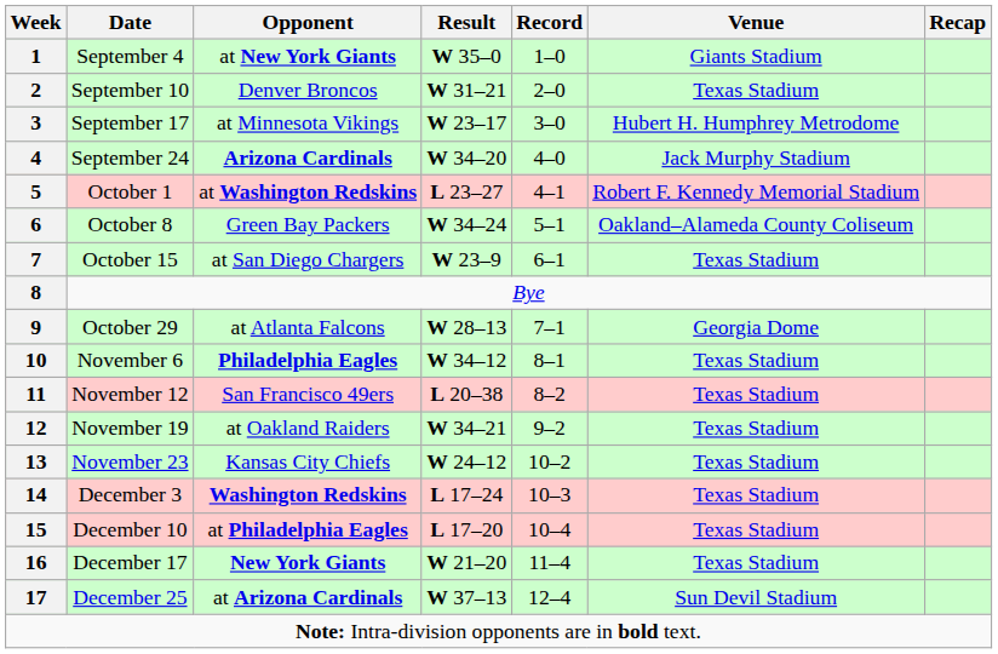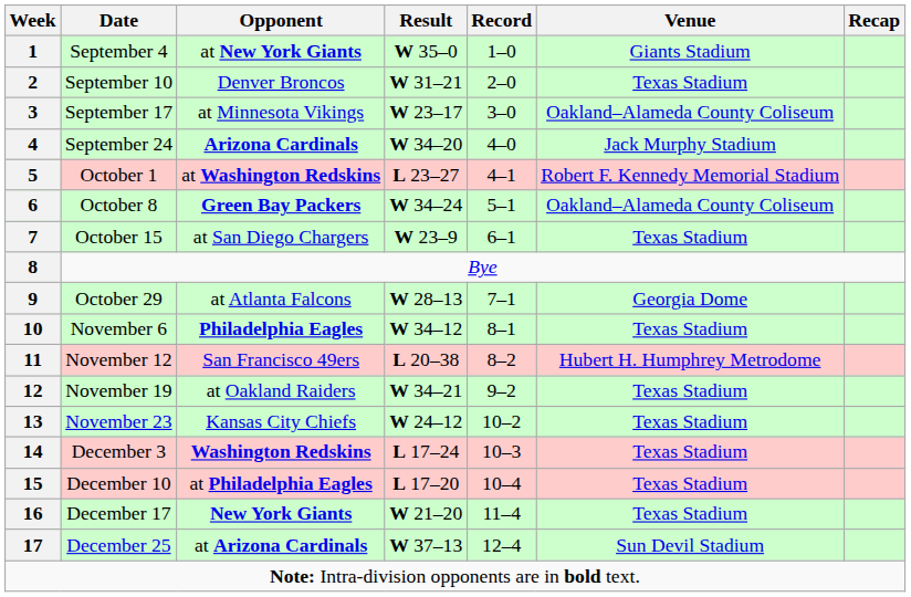3 | Venue: Hubert H. Humphrey Metrodome -> Oakland–Alameda County Coliseum
6 | Opponent: normal -> bold
11 | Venue: Texas Stadium -> Hubert H. Humphrey Metrodome
